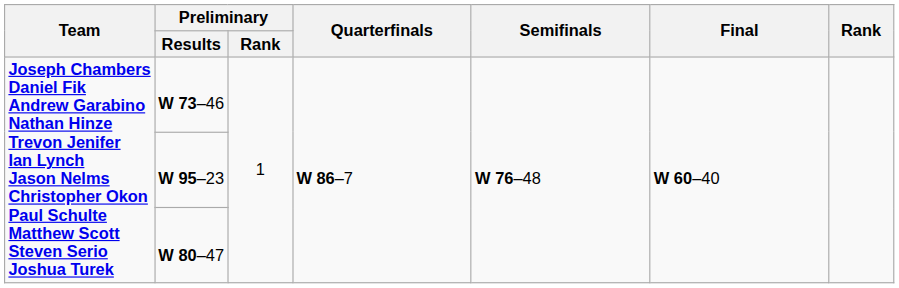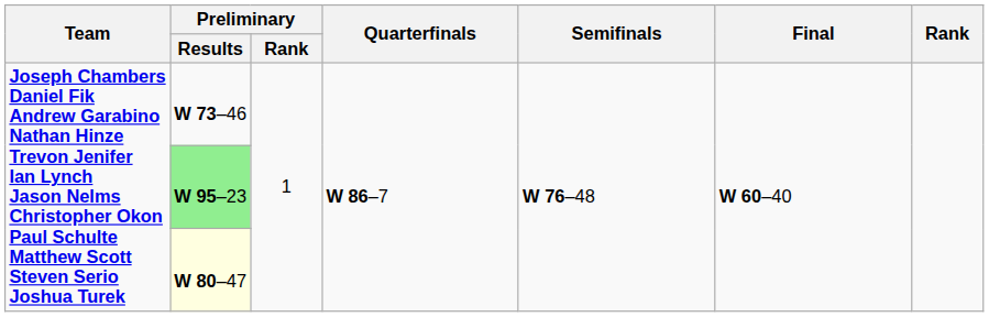W 95–23 | Preliminary / Results: no background -> lightgreen background
W 80–47 | Preliminary / Results: no background -> lightyellow background
